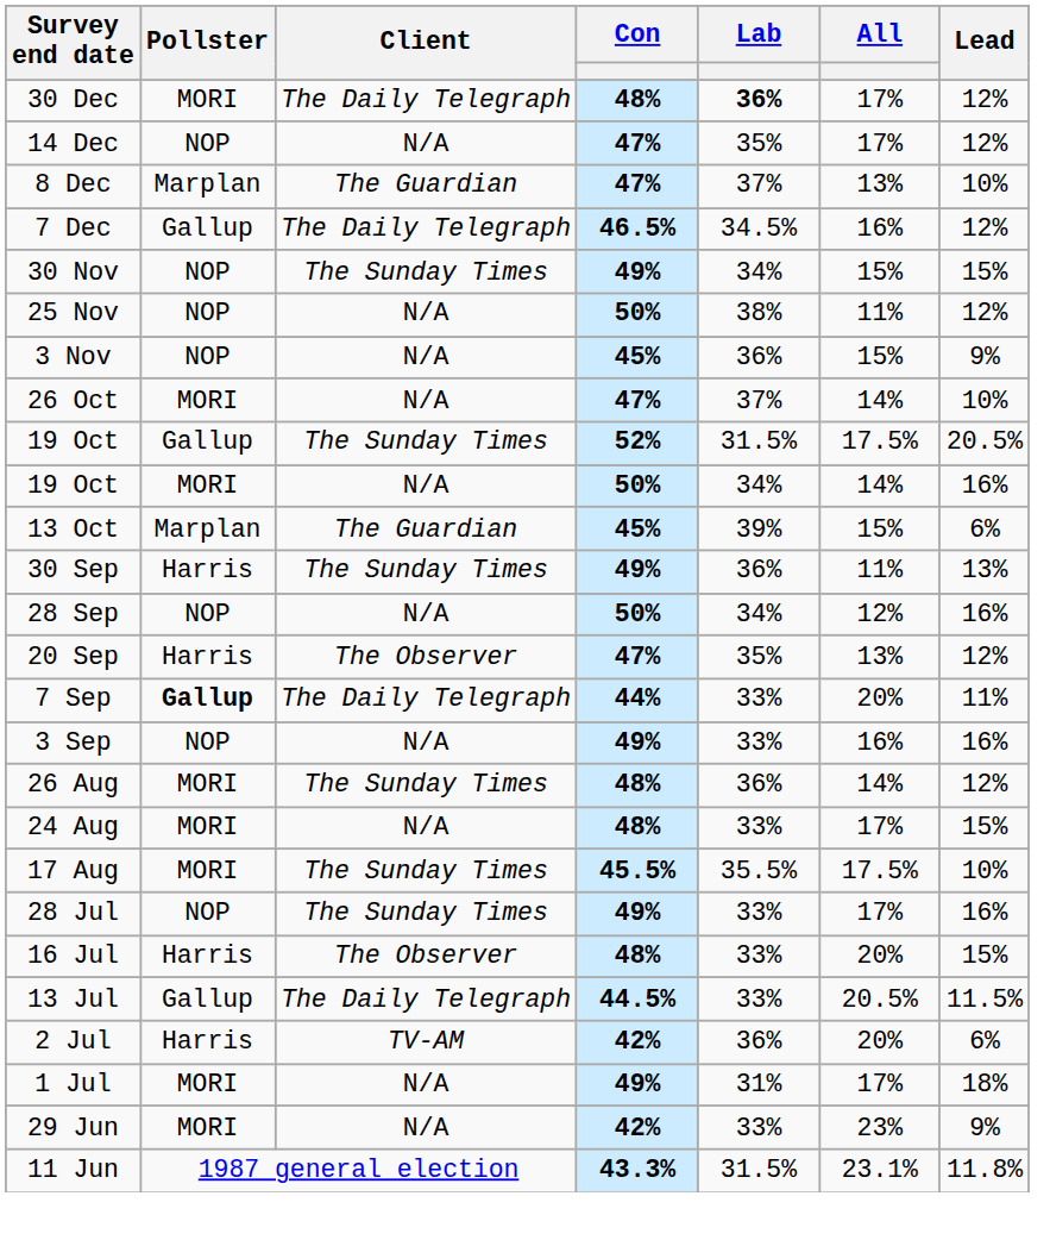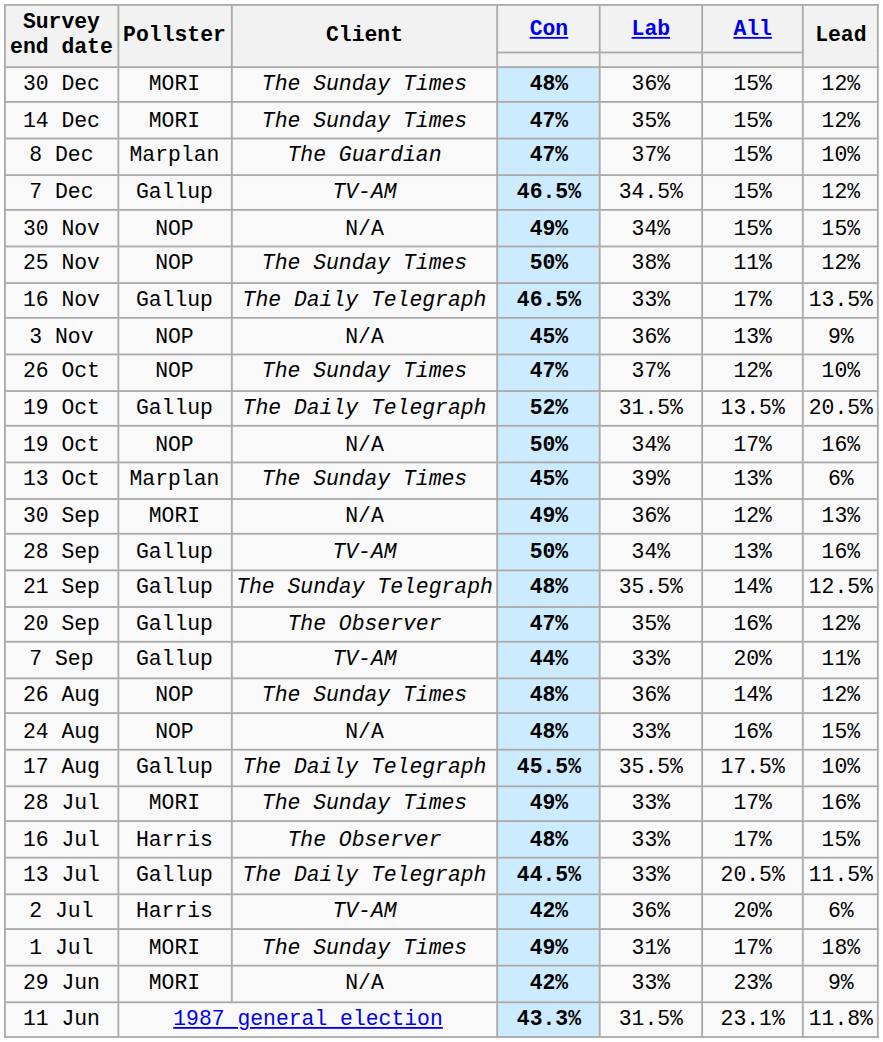30 Dec | Client: The Daily Telegraph -> The Sunday Times
30 Dec | Lab: bold -> normal
30 Dec | All: 17% -> 15%
14 Dec | Pollster: NOP -> MORI
14 Dec | Client: N/A -> The Sunday Times
14 Dec | All: 17% -> 15%
8 Dec | All: 13% -> 15%
7 Dec | Client: The Daily Telegraph -> TV-AM
7 Dec | All: 16% -> 15%
30 Nov | Client: The Sunday Times -> N/A
25 Nov | Client: N/A -> The Sunday Times
+ row: 16 Nov | Gallup | The Daily Telegraph | 46.5% | 33% | 17% | 13.5%
3 Nov | All: 15% -> 13%
26 Oct | Pollster: MORI -> NOP
26 Oct | Client: N/A -> The Sunday Times
26 Oct | All: 14% -> 12%
19 Oct / 52% | Client: The Sunday Times -> The Daily Telegraph
19 Oct / 52% | All: 17.5% -> 13.5%
19 Oct / 50% | Pollster: MORI -> NOP
19 Oct / 50% | All: 14% -> 17%
13 Oct | Client: The Guardian -> The Sunday Times
13 Oct | All: 15% -> 13%
30 Sep | Pollster: Harris -> MORI
30 Sep | Client: The Sunday Times -> N/A
30 Sep | All: 11% -> 12%
28 Sep | Pollster: NOP -> Gallup
28 Sep | Client: N/A -> TV-AM
28 Sep | All: 12% -> 13%
+ row: 21 Sep | Gallup | The Sunday Telegraph | 48% | 35.5% | 14% | 12.5%
20 Sep | Pollster: Harris -> Gallup
20 Sep | All: 13% -> 16%
7 Sep | Pollster: bold -> normal
7 Sep | Client: The Daily Telegraph -> TV-AM
- row: 3 Sep | NOP | N/A | 49% | 33% | 16% | 16%
26 Aug | Pollster: MORI -> NOP
24 Aug | Pollster: MORI -> NOP
24 Aug | All: 17% -> 16%
17 Aug | Pollster: MORI -> Gallup
17 Aug | Client: The Sunday Times -> The Daily Telegraph
28 Jul | Pollster: NOP -> MORI
16 Jul | All: 20% -> 17%
1 Jul | Client: N/A -> The Sunday Times
